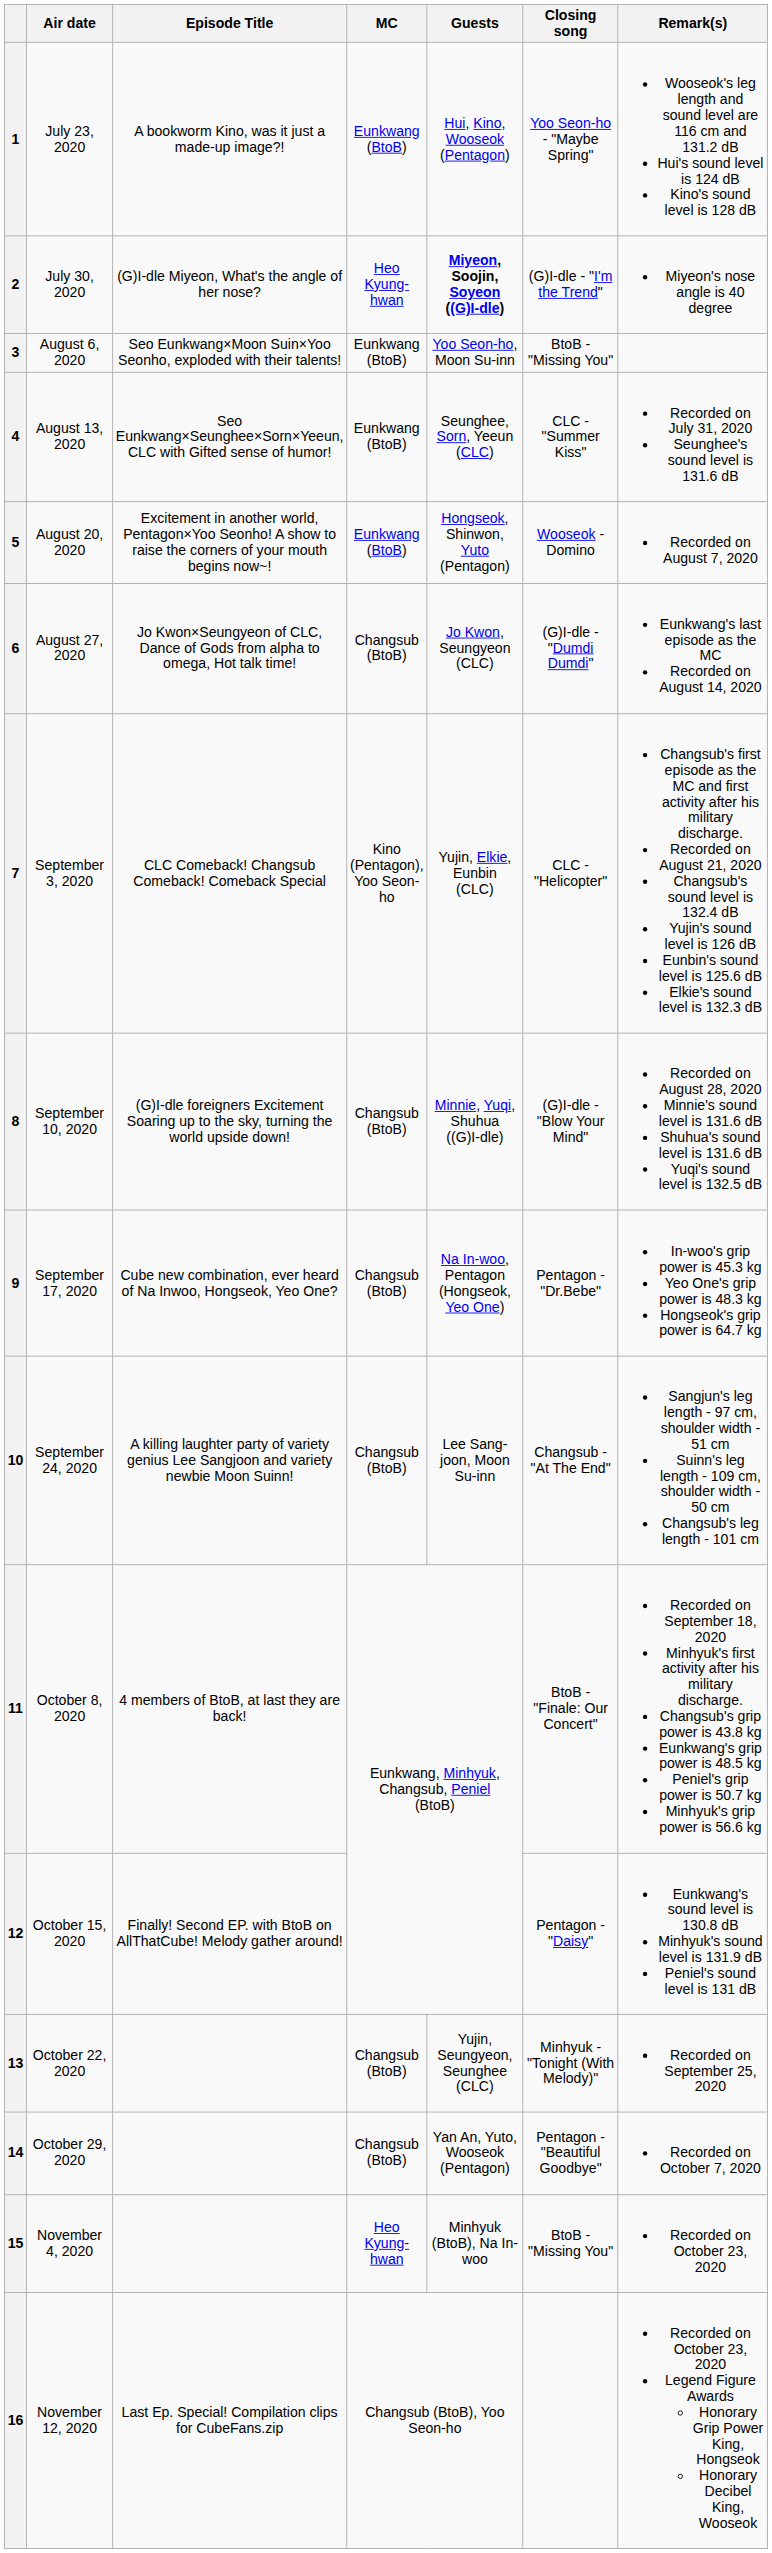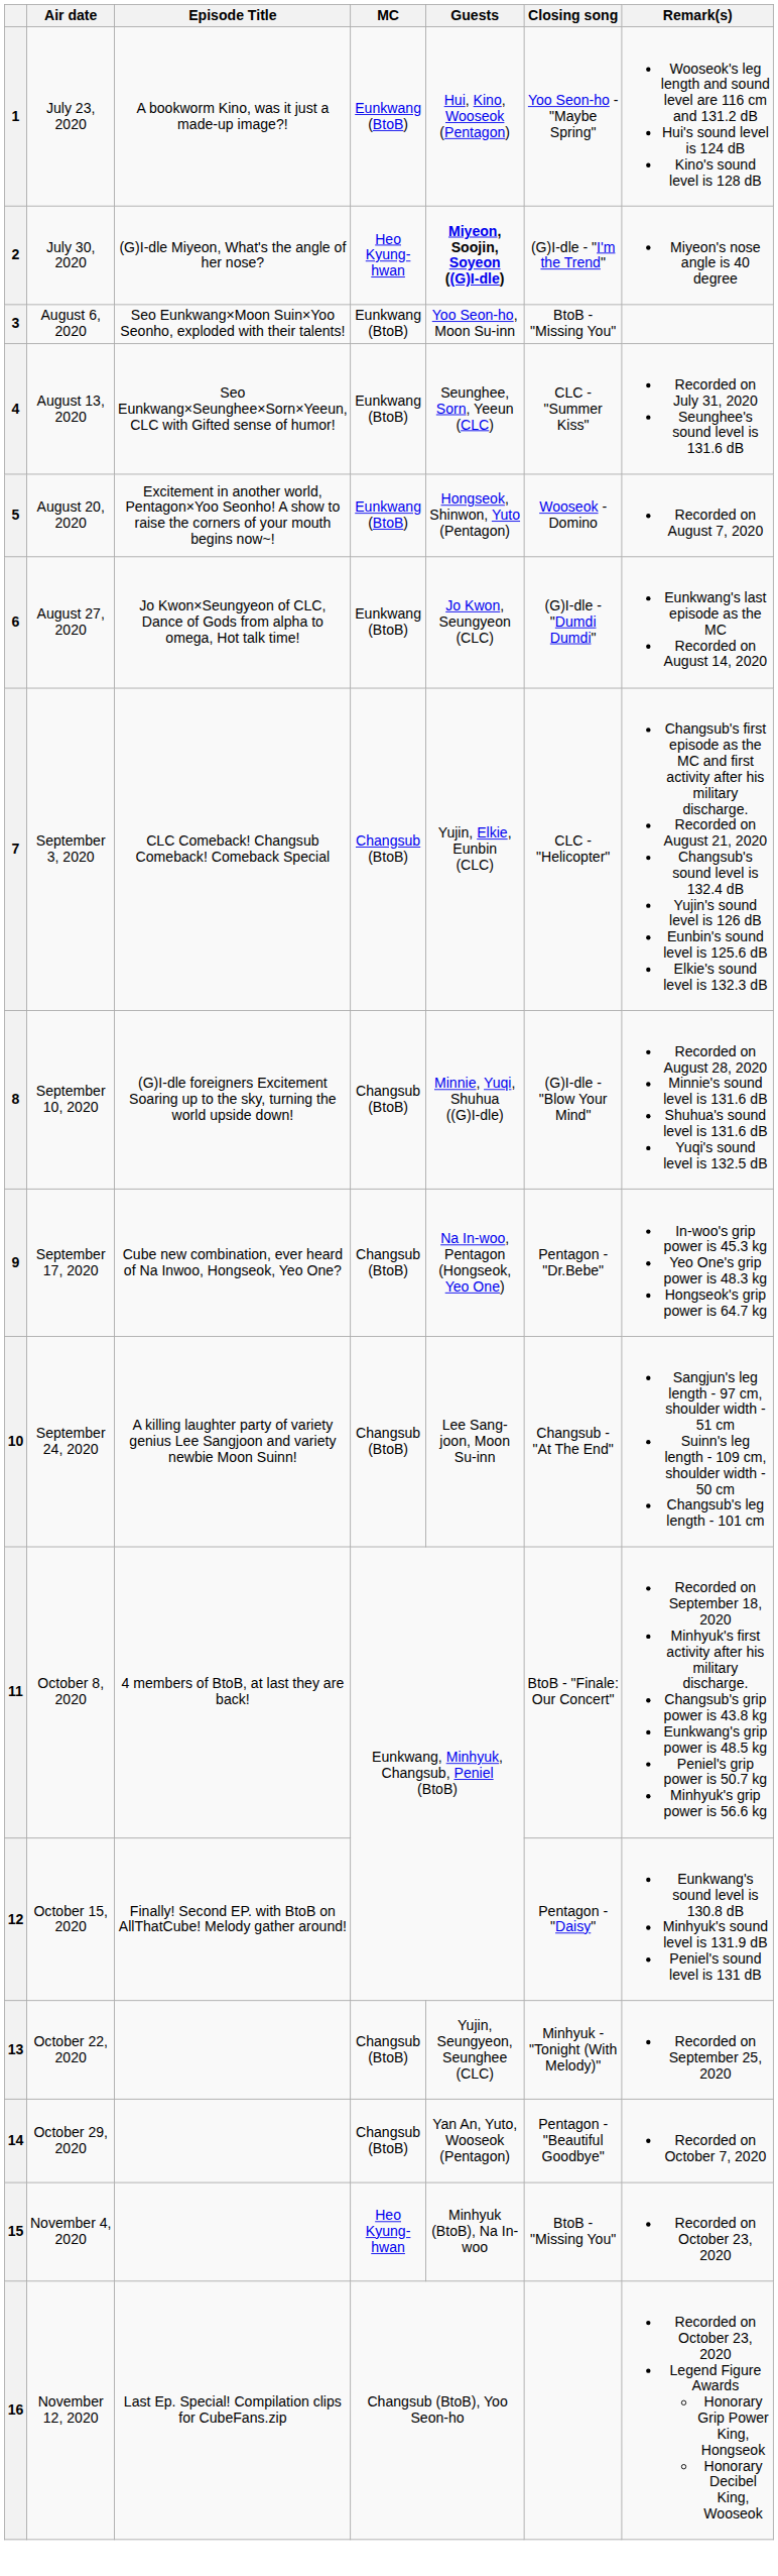6 | MC: Changsub (BtoB) -> Eunkwang (BtoB)
7 | MC: Kino (Pentagon), Yoo Seon-ho -> Changsub (BtoB)
